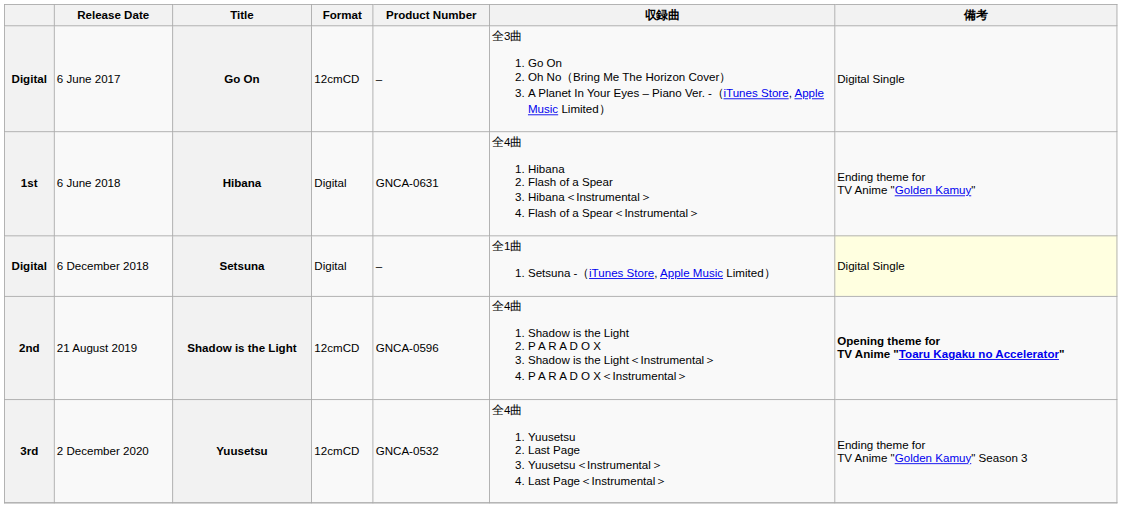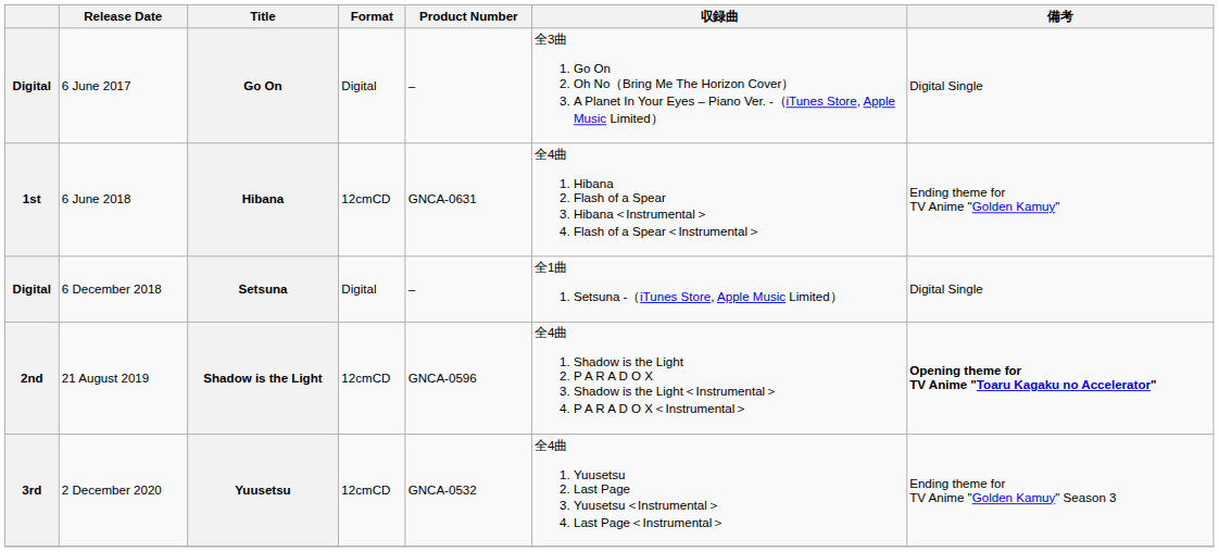Go On | Format: 12cmCD -> Digital
Hibana | Format: Digital -> 12cmCD
Setsuna | 備考: lightyellow background -> no background
